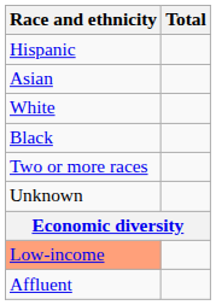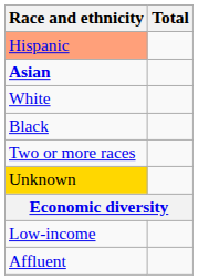Hispanic | Race and ethnicity: no background -> lightsalmon background
Asian | Race and ethnicity: normal -> bold
Unknown | Race and ethnicity: no background -> gold background
Low-income | Race and ethnicity: lightsalmon background -> no background
